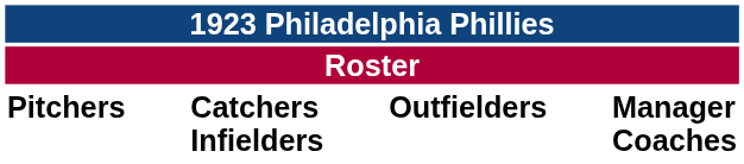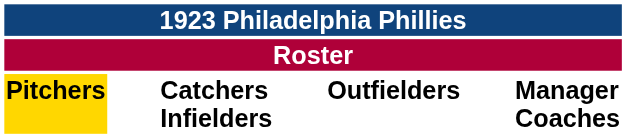Pitchers | column 1: no background -> gold background
